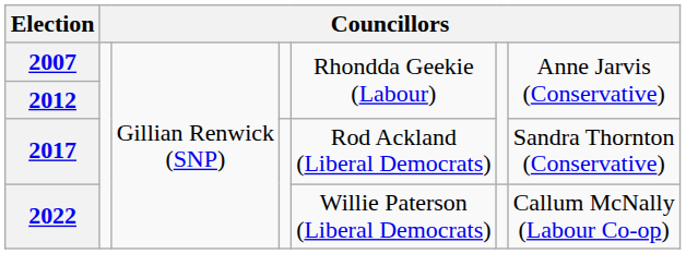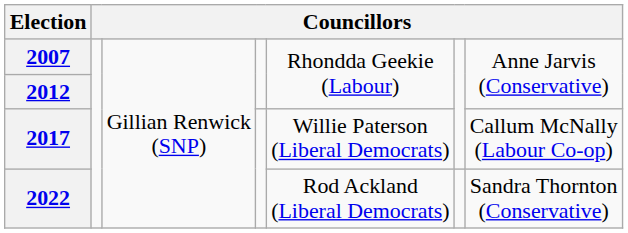2017 | column 5: Rod Ackland (Liberal Democrats) -> Willie Paterson (Liberal Democrats)
2017 | column 7: Sandra Thornton (Conservative) -> Callum McNally (Labour Co-op)
2022 | column 5: Willie Paterson (Liberal Democrats) -> Rod Ackland (Liberal Democrats)
2022 | column 7: Callum McNally (Labour Co-op) -> Sandra Thornton (Conservative)
